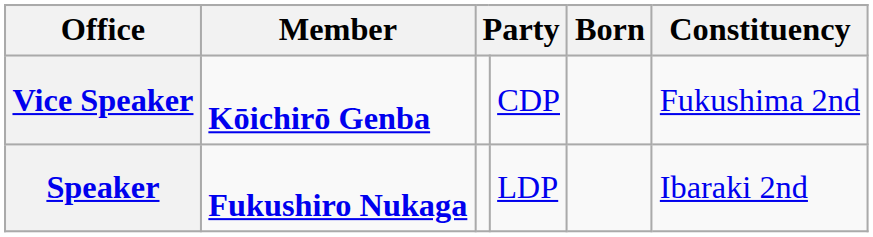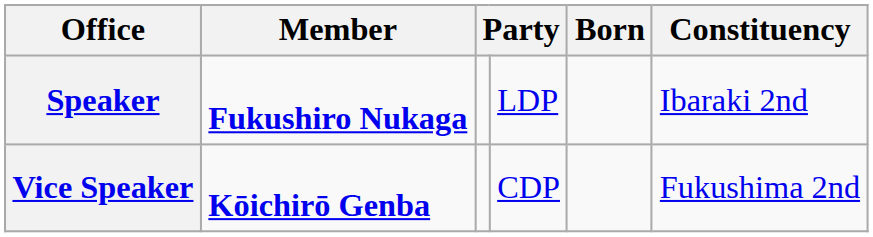rows swapped: Speaker <-> Vice Speaker
